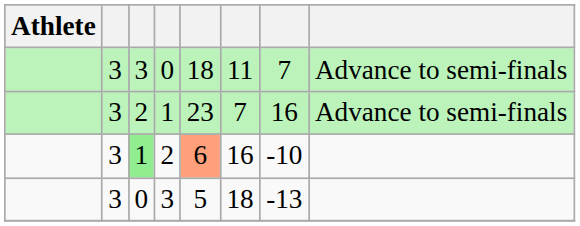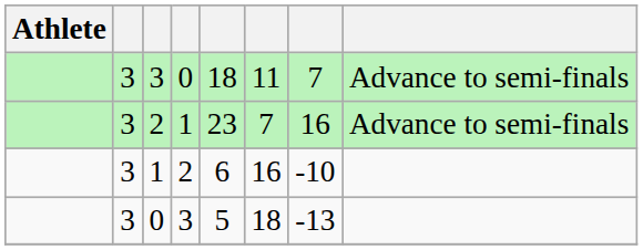row 4 | column 3: lightgreen background -> no background
row 4 | column 5: lightsalmon background -> no background
